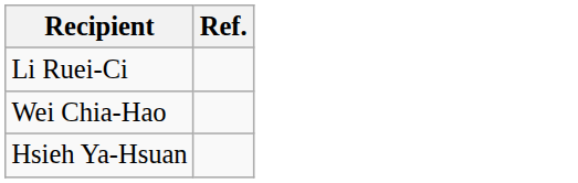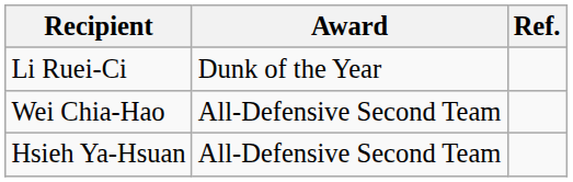+ column: Award | Dunk of the Year | All-Defensive Second Team | All-Defensive Second Team
